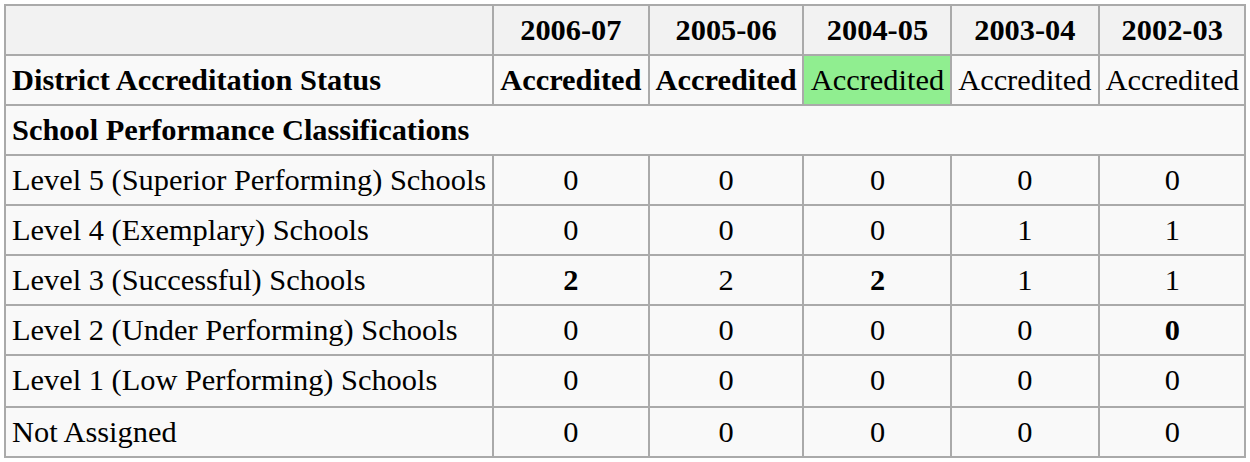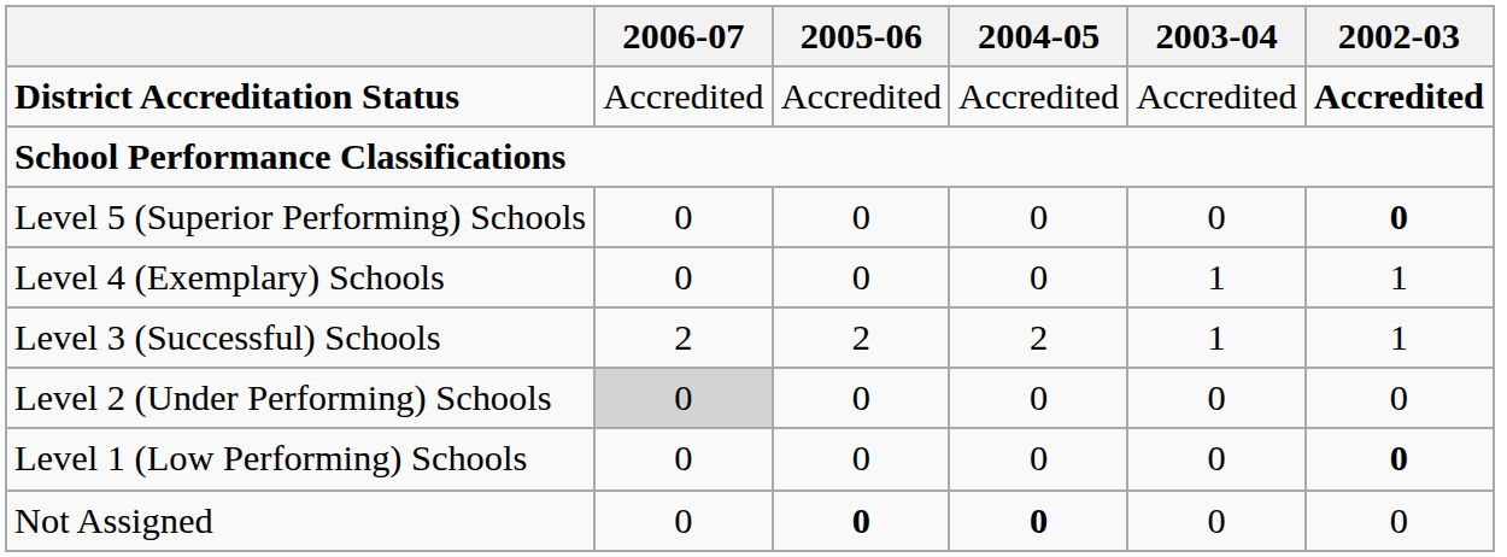District Accreditation Status | 2006-07: bold -> normal
District Accreditation Status | 2005-06: bold -> normal
District Accreditation Status | 2004-05: lightgreen background -> no background
District Accreditation Status | 2002-03: normal -> bold
Level 5 (Superior Performing) Schools | 2002-03: normal -> bold
Level 3 (Successful) Schools | 2006-07: bold -> normal
Level 3 (Successful) Schools | 2004-05: bold -> normal
Level 2 (Under Performing) Schools | 2006-07: no background -> lightgrey background
Level 2 (Under Performing) Schools | 2002-03: bold -> normal
Level 1 (Low Performing) Schools | 2002-03: normal -> bold
Not Assigned | 2005-06: normal -> bold
Not Assigned | 2004-05: normal -> bold
